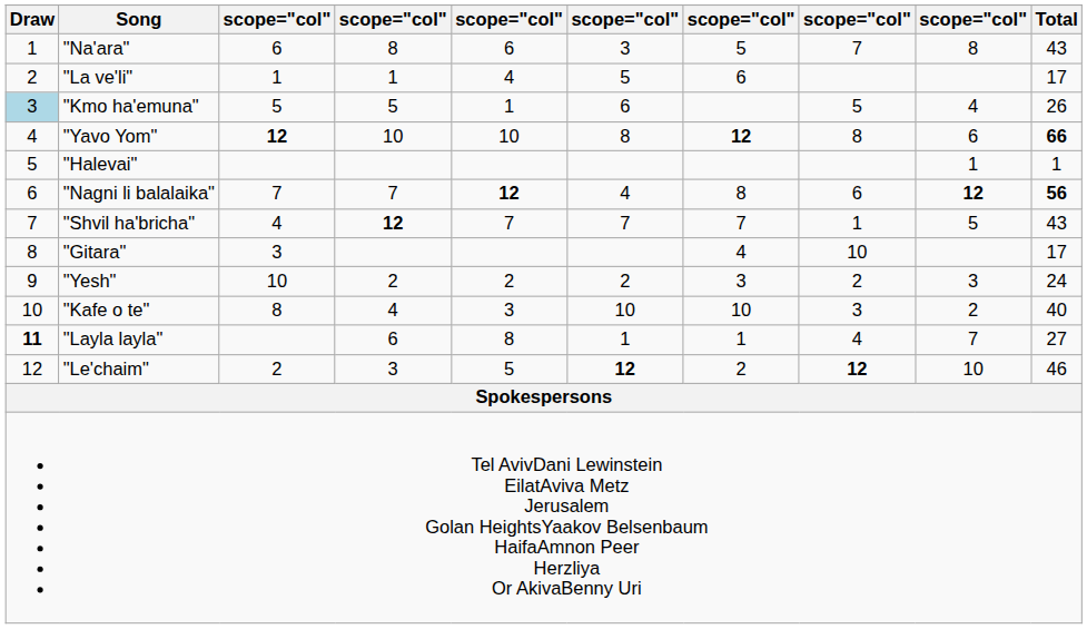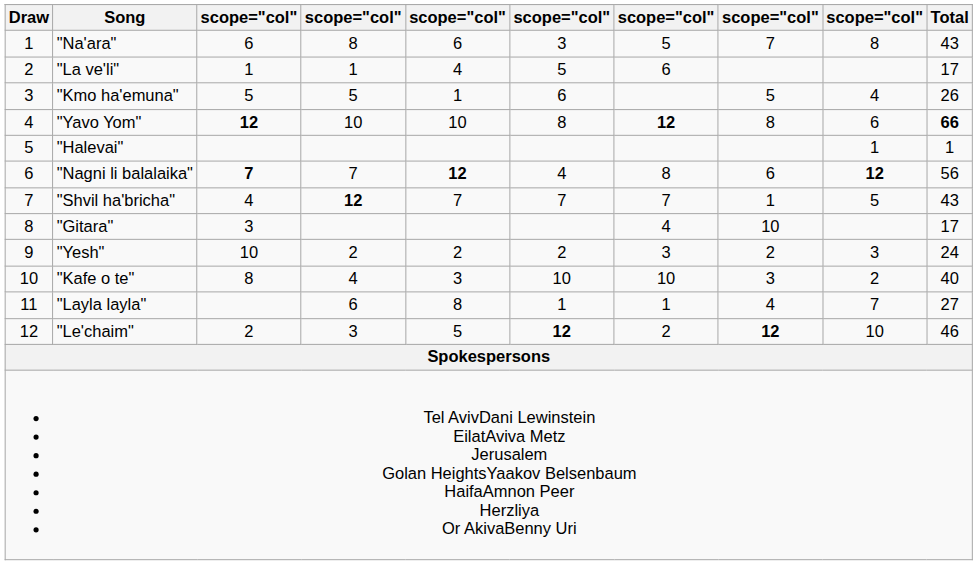"Kmo ha'emuna" | Draw: lightblue background -> no background
"Nagni li balalaika" | column 3: normal -> bold
"Nagni li balalaika" | Total: bold -> normal
"Layla layla" | Draw: bold -> normal
